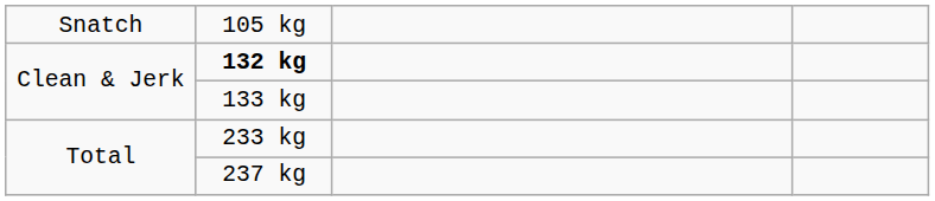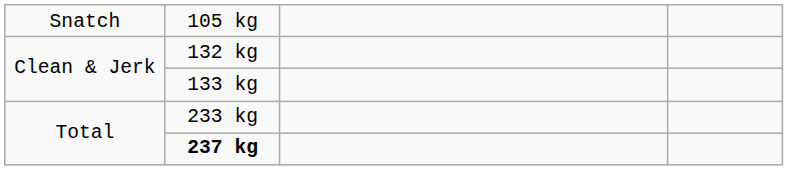132 kg | column 2: bold -> normal
237 kg | column 2: normal -> bold
